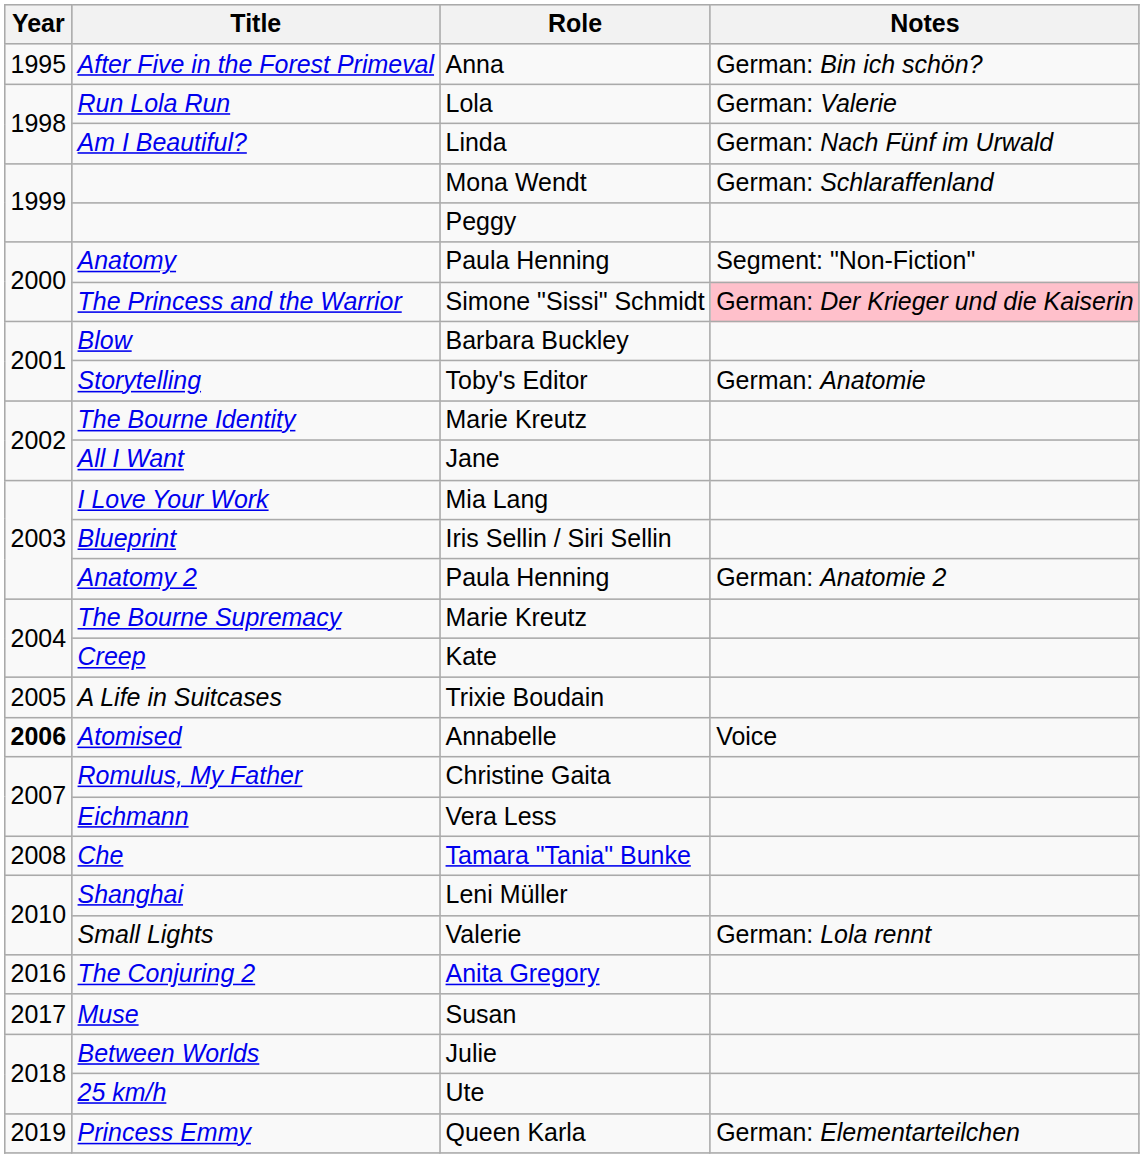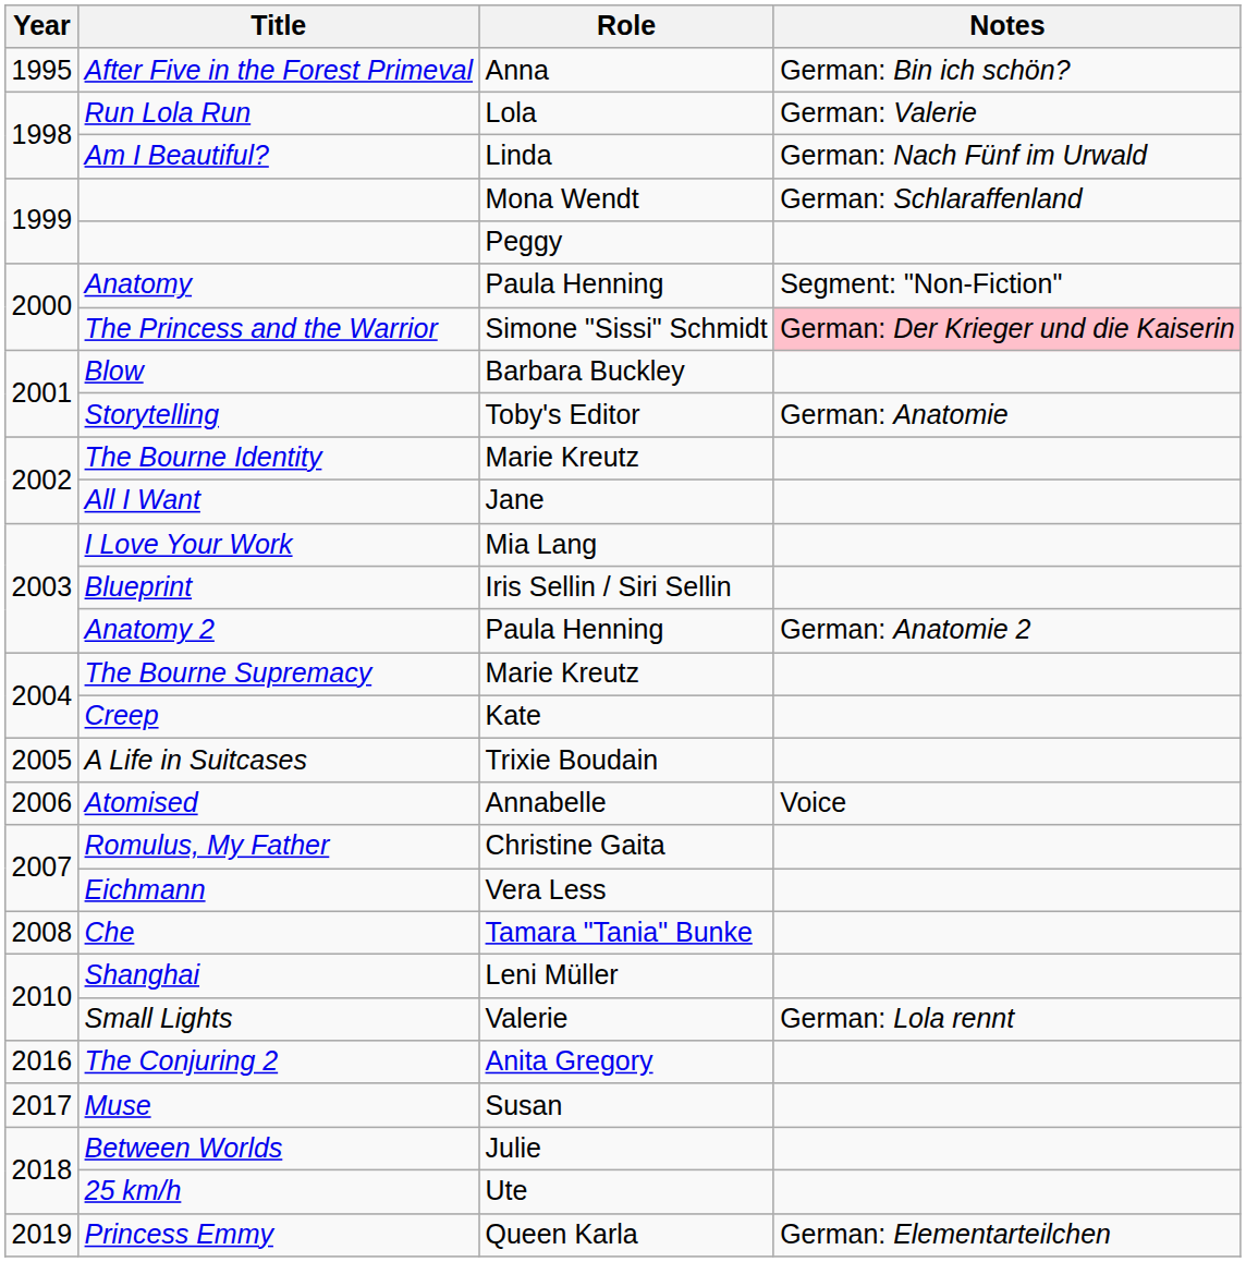Atomised | Year: bold -> normal
